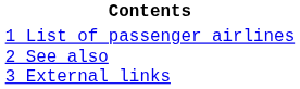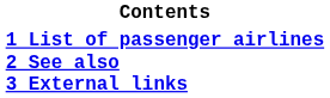row 2 | column 1: normal -> bold
